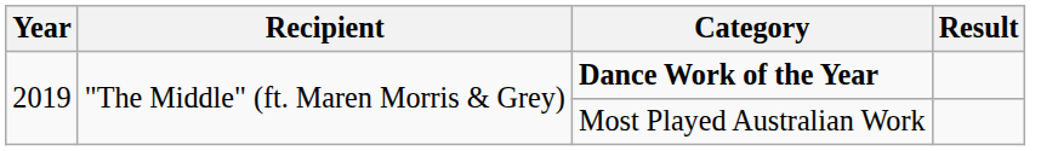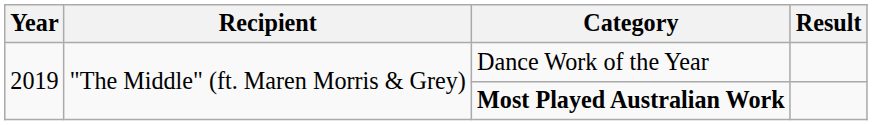Dance Work of the Year | Category: bold -> normal
Most Played Australian Work | Category: normal -> bold
